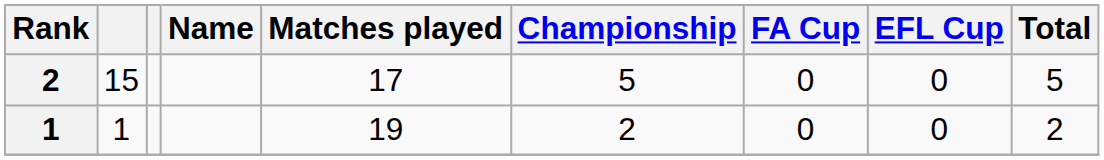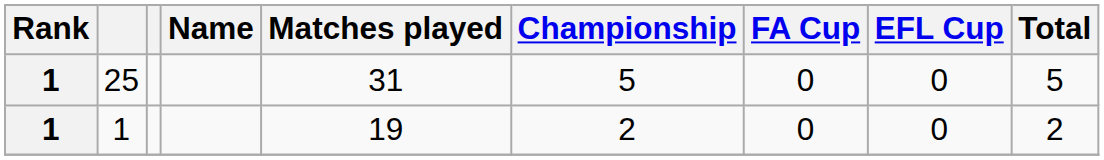row 2 | Rank: 2 -> 1
row 2 | column 2: 15 -> 25
row 2 | Matches played: 17 -> 31
